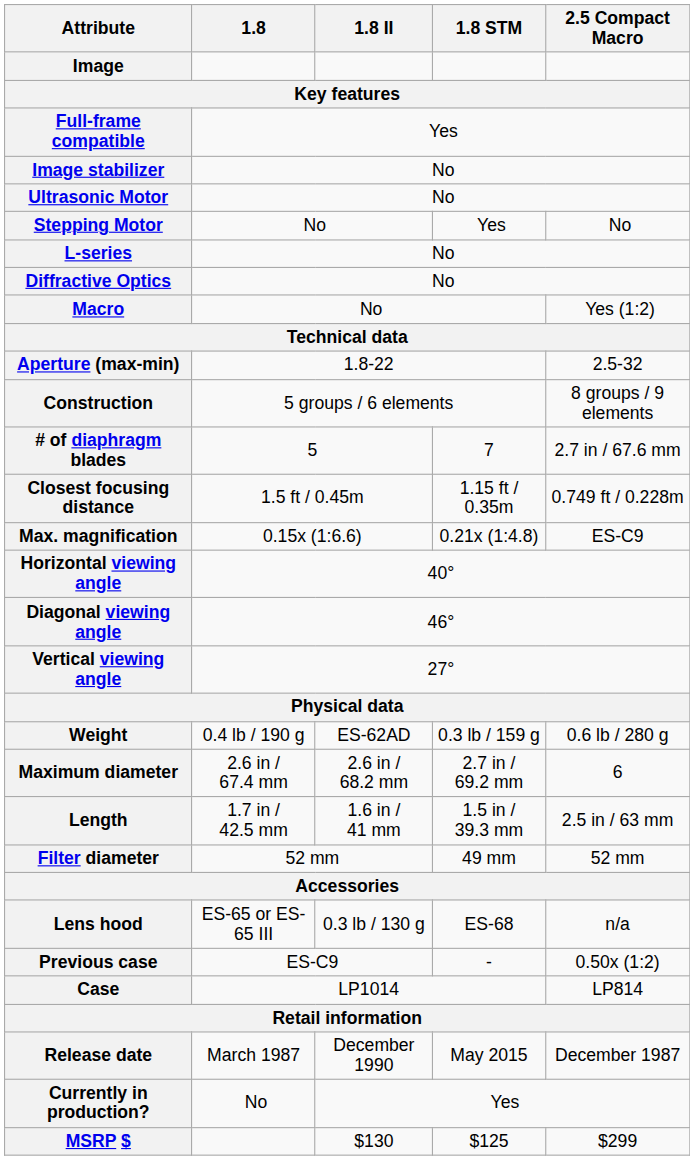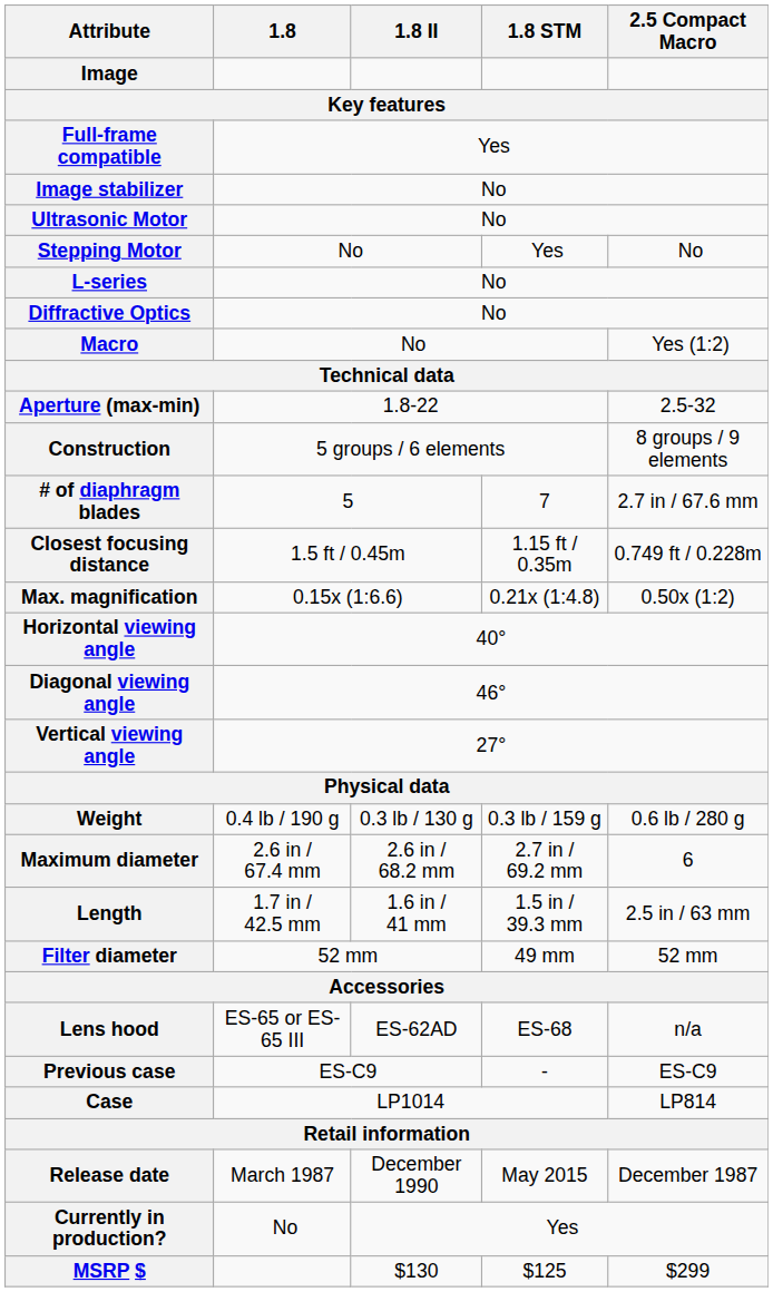Max. magnification | 2.5 Compact Macro: ES-C9 -> 0.50x (1:2)
Weight | 1.8 II: ES-62AD -> 0.3 lb / 130 g
Lens hood | 1.8 II: 0.3 lb / 130 g -> ES-62AD
Previous case | 2.5 Compact Macro: 0.50x (1:2) -> ES-C9
